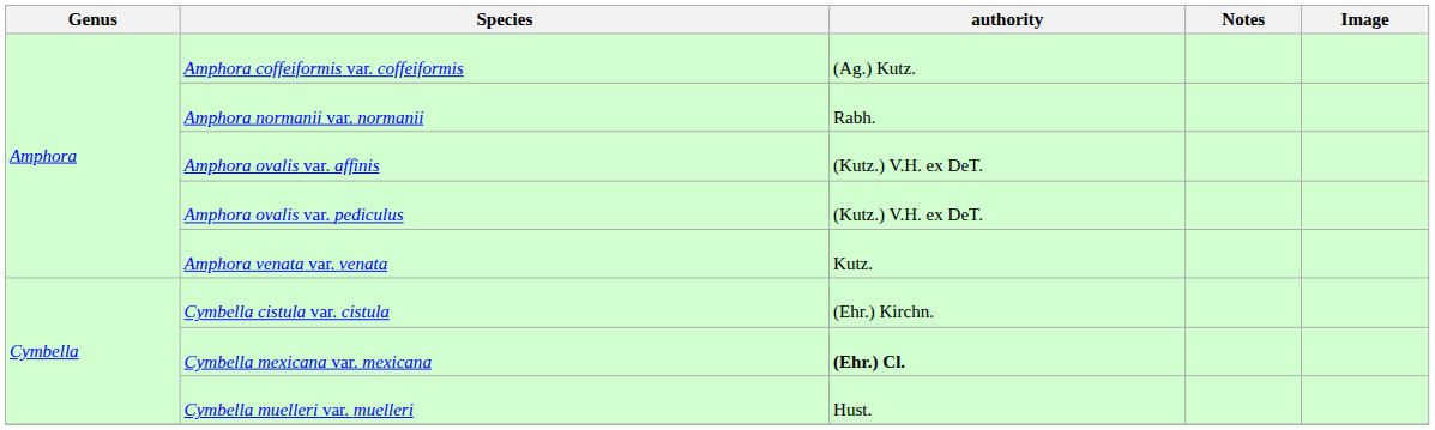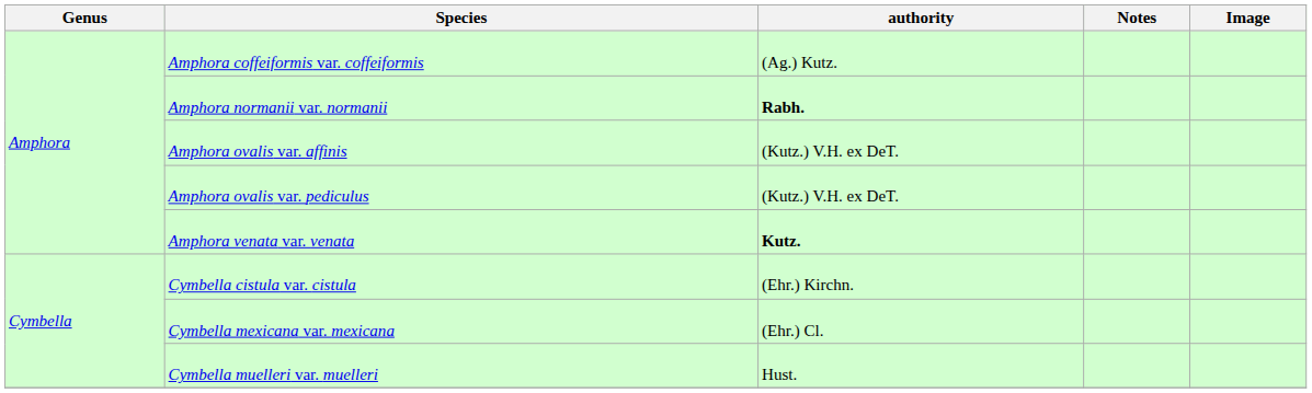Amphora normanii var. normanii | authority: normal -> bold
Amphora venata var. venata | authority: normal -> bold
Cymbella mexicana var. mexicana | authority: bold -> normal
